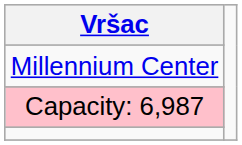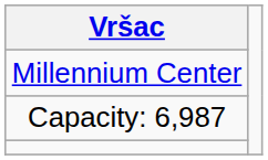Capacity: 6,987 | Vršac: pink background -> no background
